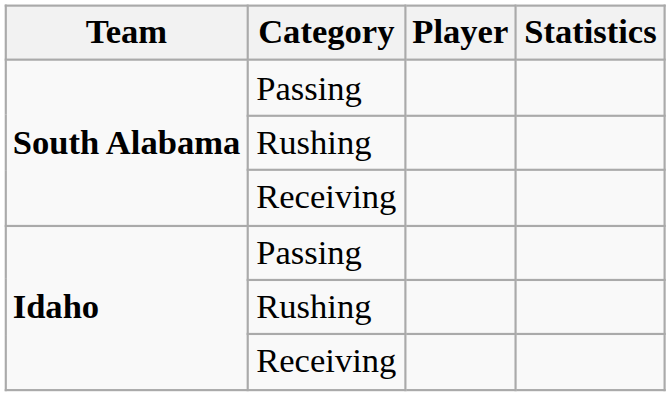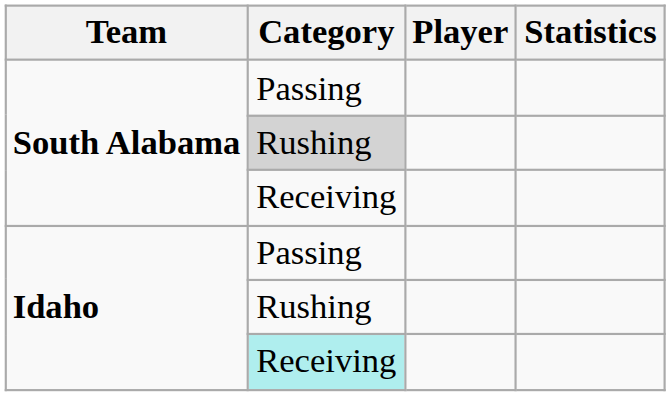South Alabama / Rushing | Category: no background -> lightgrey background
Idaho / Receiving | Category: no background -> paleturquoise background
